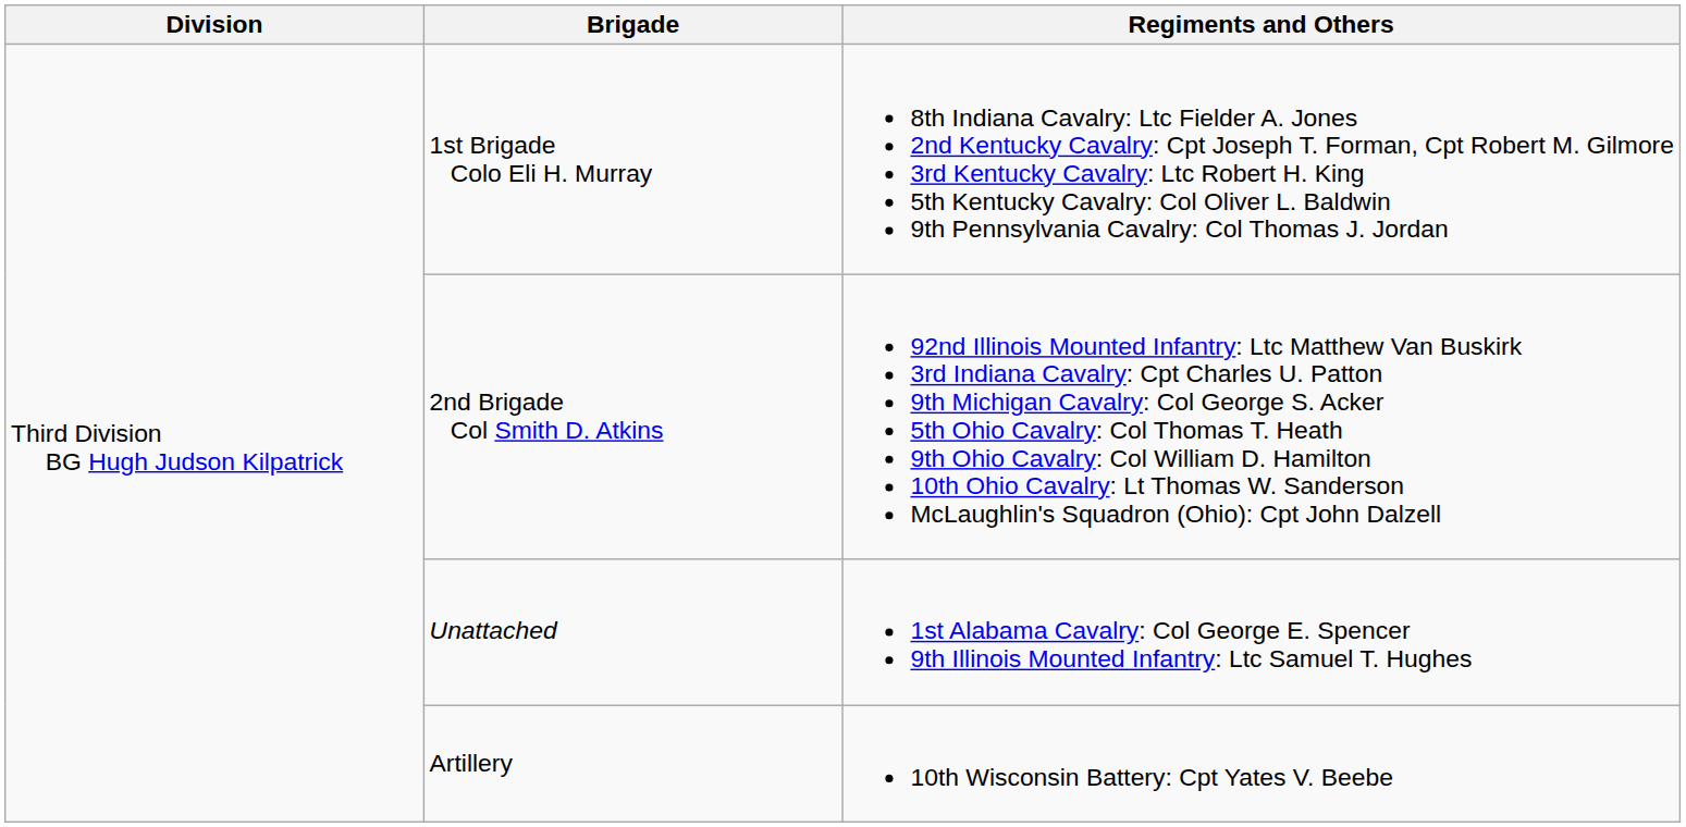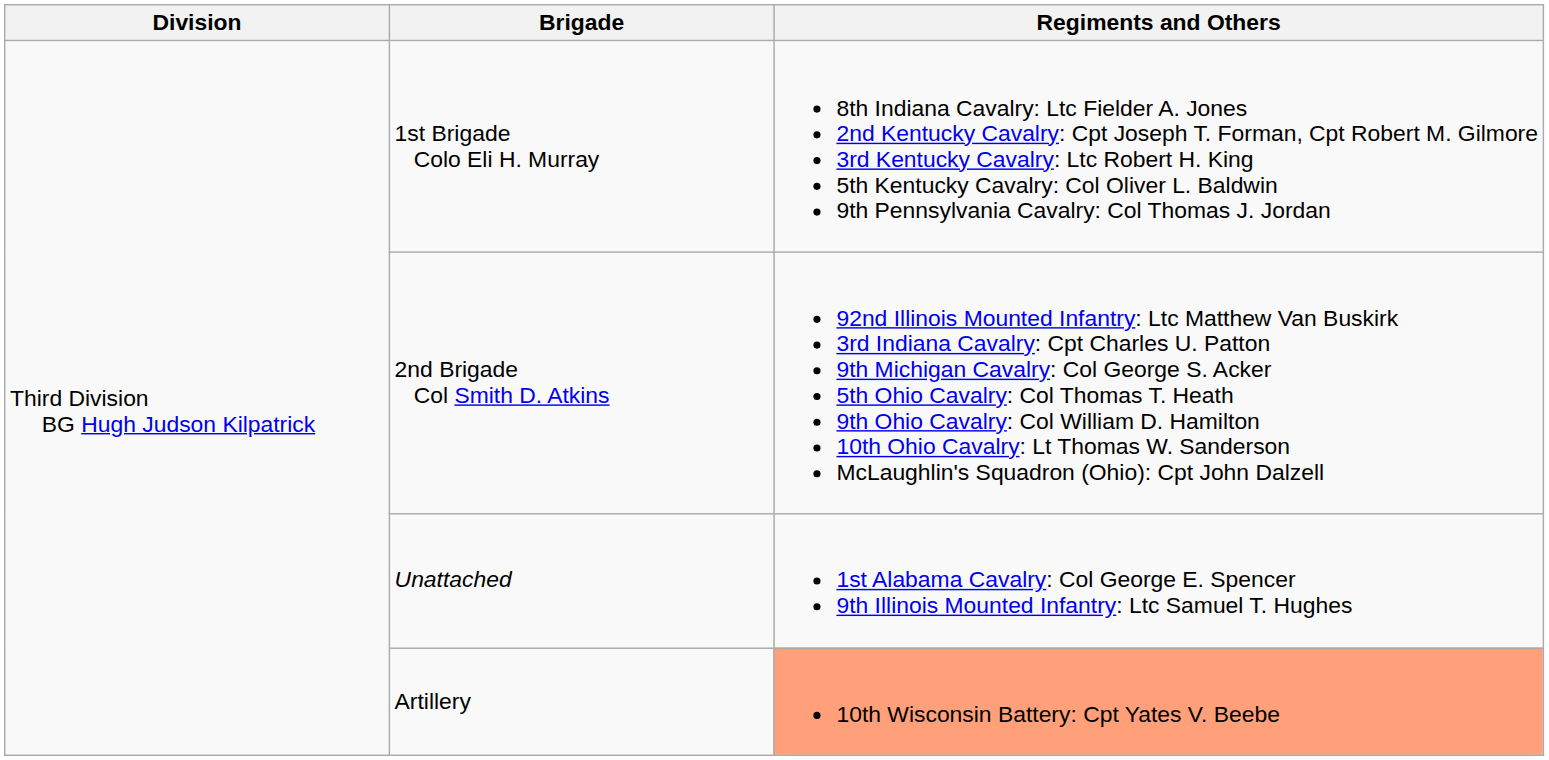Artillery | Regiments and Others: no background -> lightsalmon background
